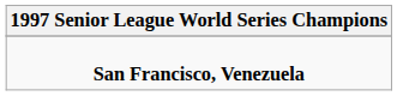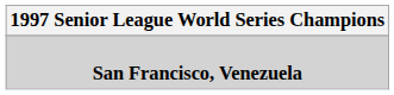row 2 | column 1: no background -> lightgrey background
